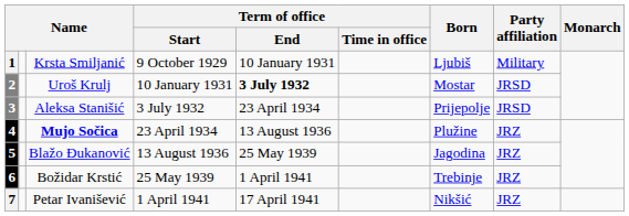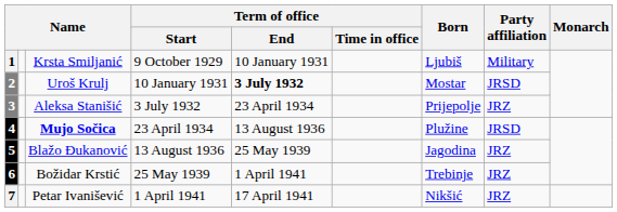3 | Party affiliation: JRSD -> JRZ
4 | Party affiliation: JRZ -> JRSD
